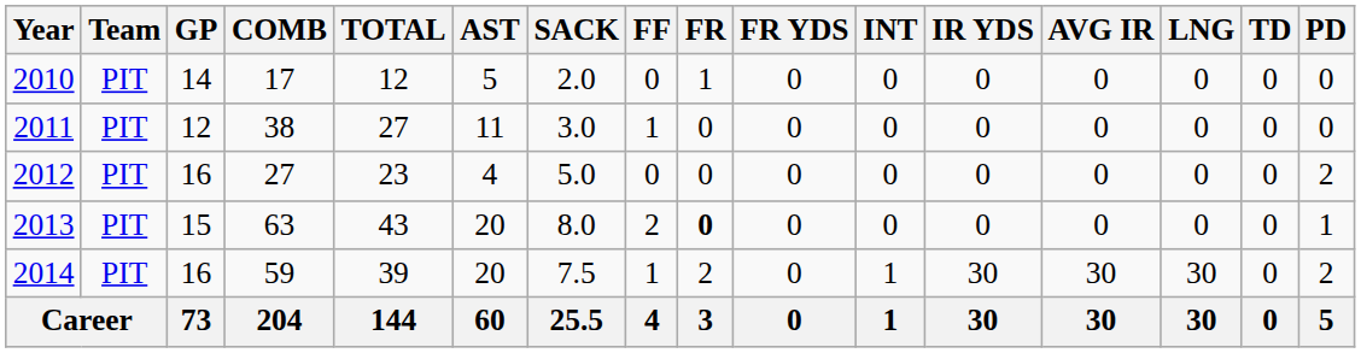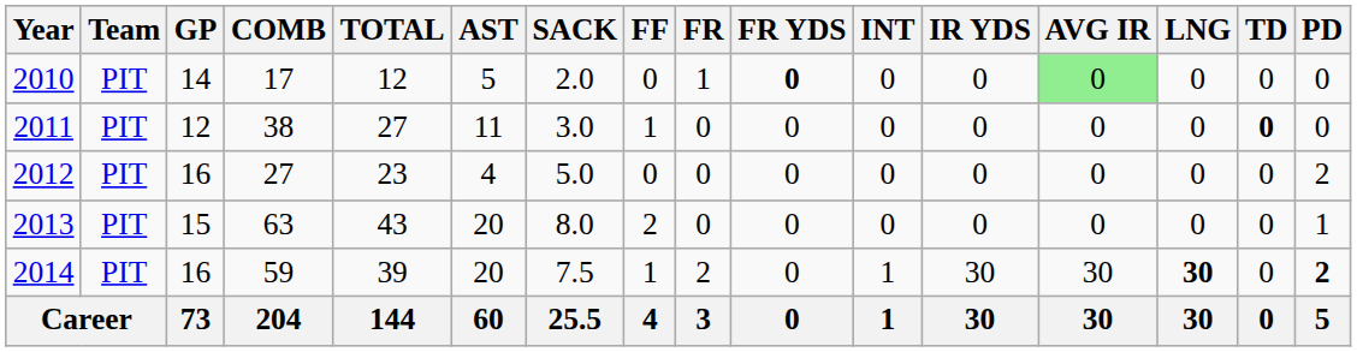2010 | FR YDS: normal -> bold
2010 | AVG IR: no background -> lightgreen background
2011 | TD: normal -> bold
2013 | FR: bold -> normal
2014 | LNG: normal -> bold
2014 | PD: normal -> bold
